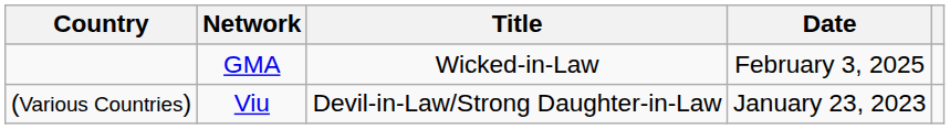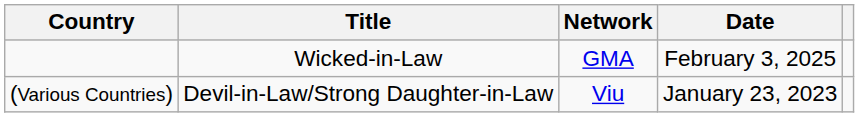columns swapped: Network <-> Title
